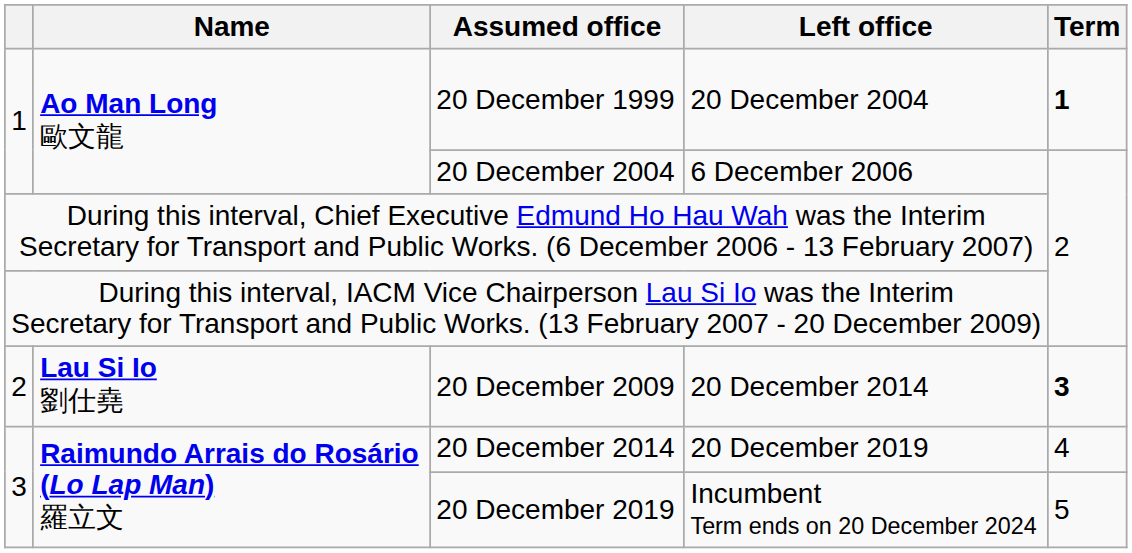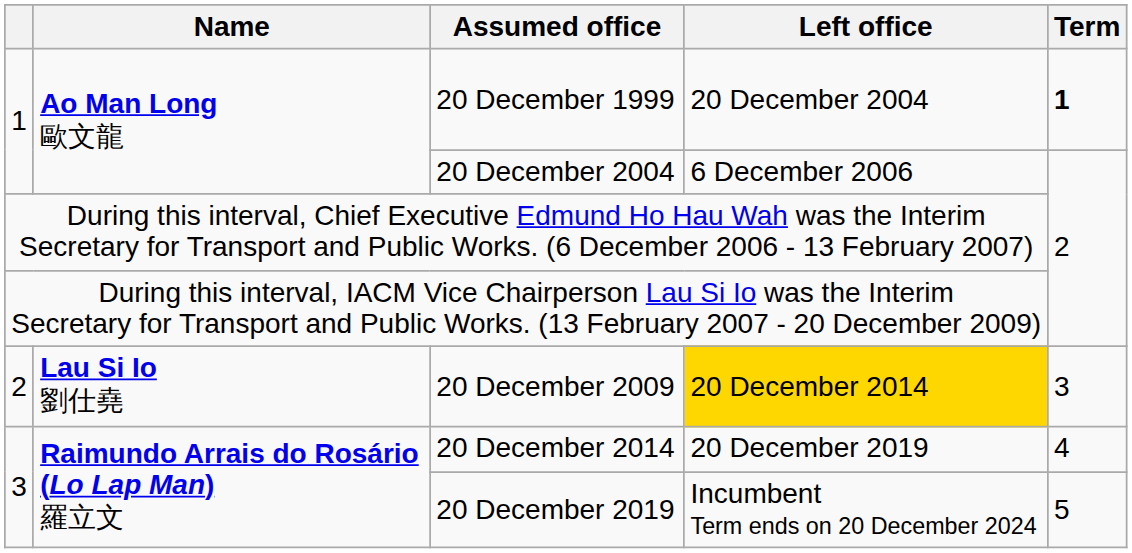20 December 2009 | Left office: no background -> gold background
20 December 2009 | Term: bold -> normal
